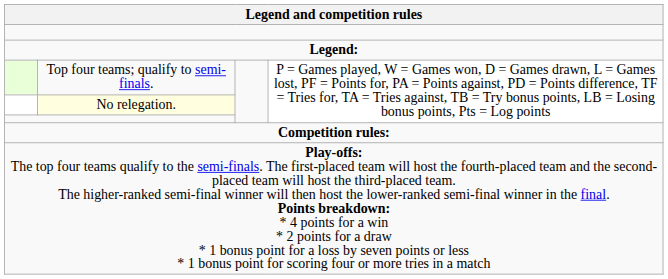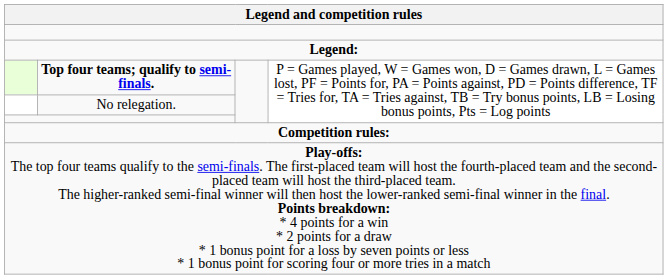Top four teams; qualify to semi-finals. | column 2: normal -> bold
No relegation. | column 2: lightyellow background -> no background
